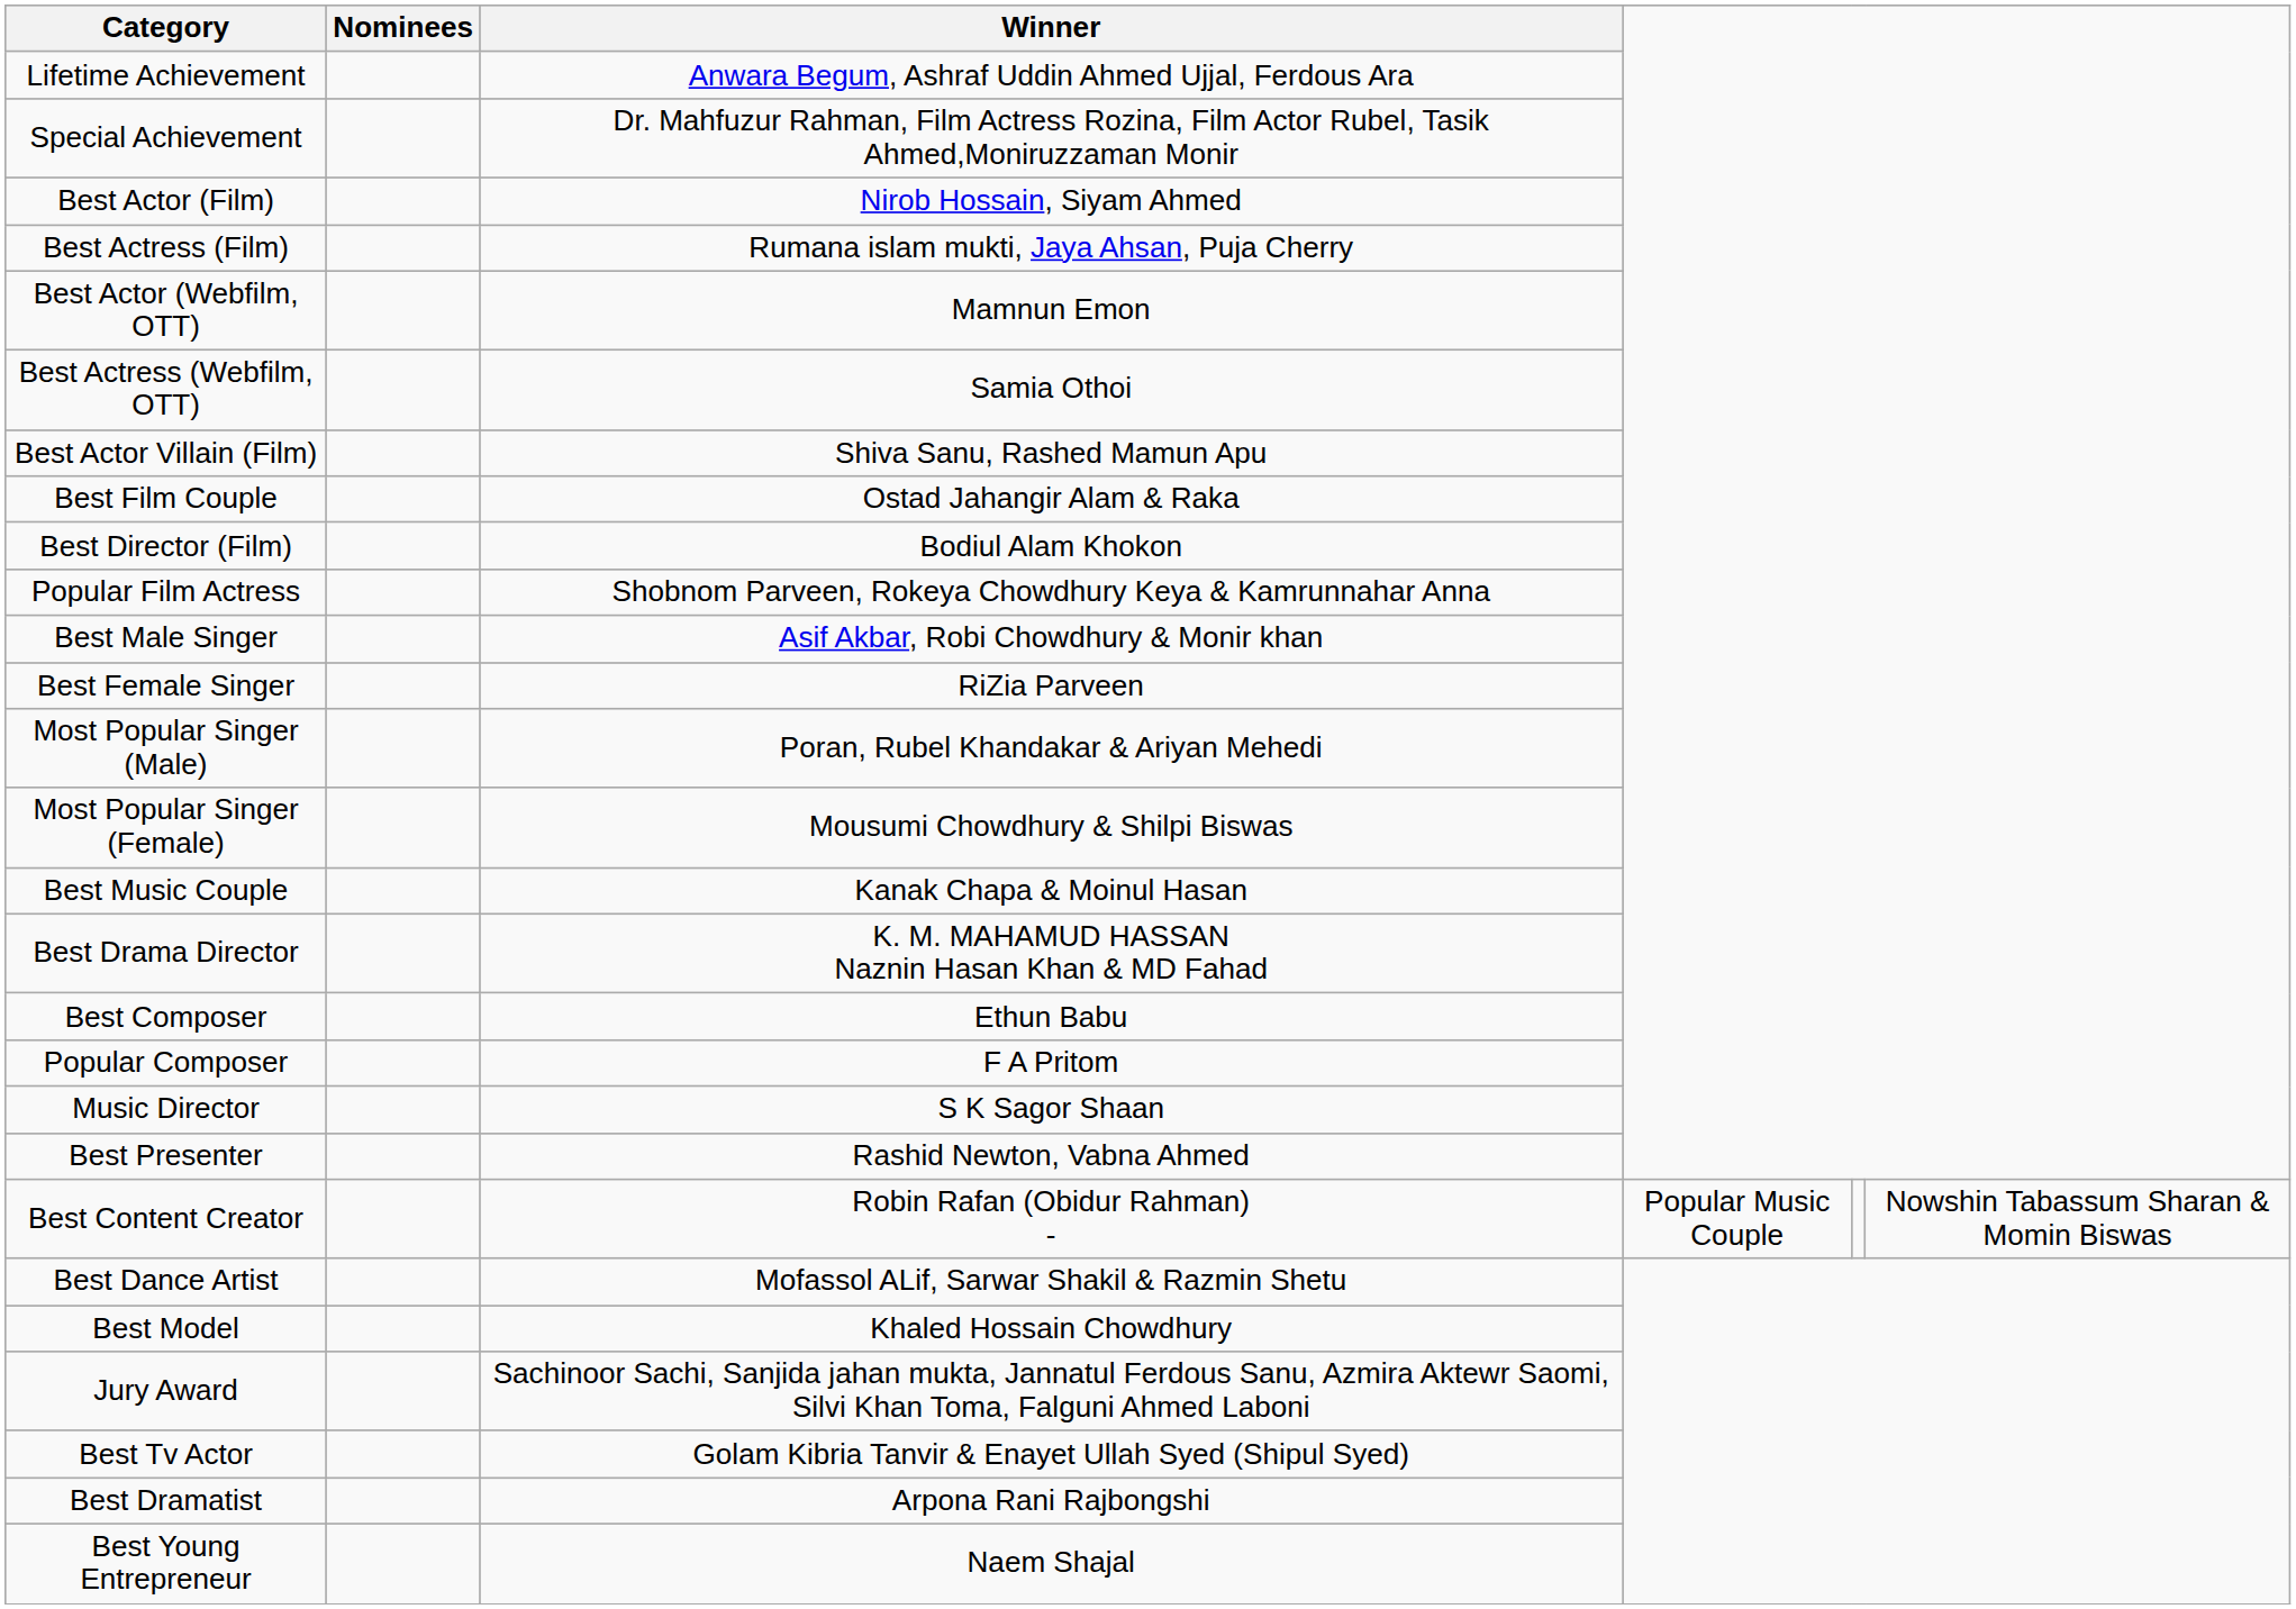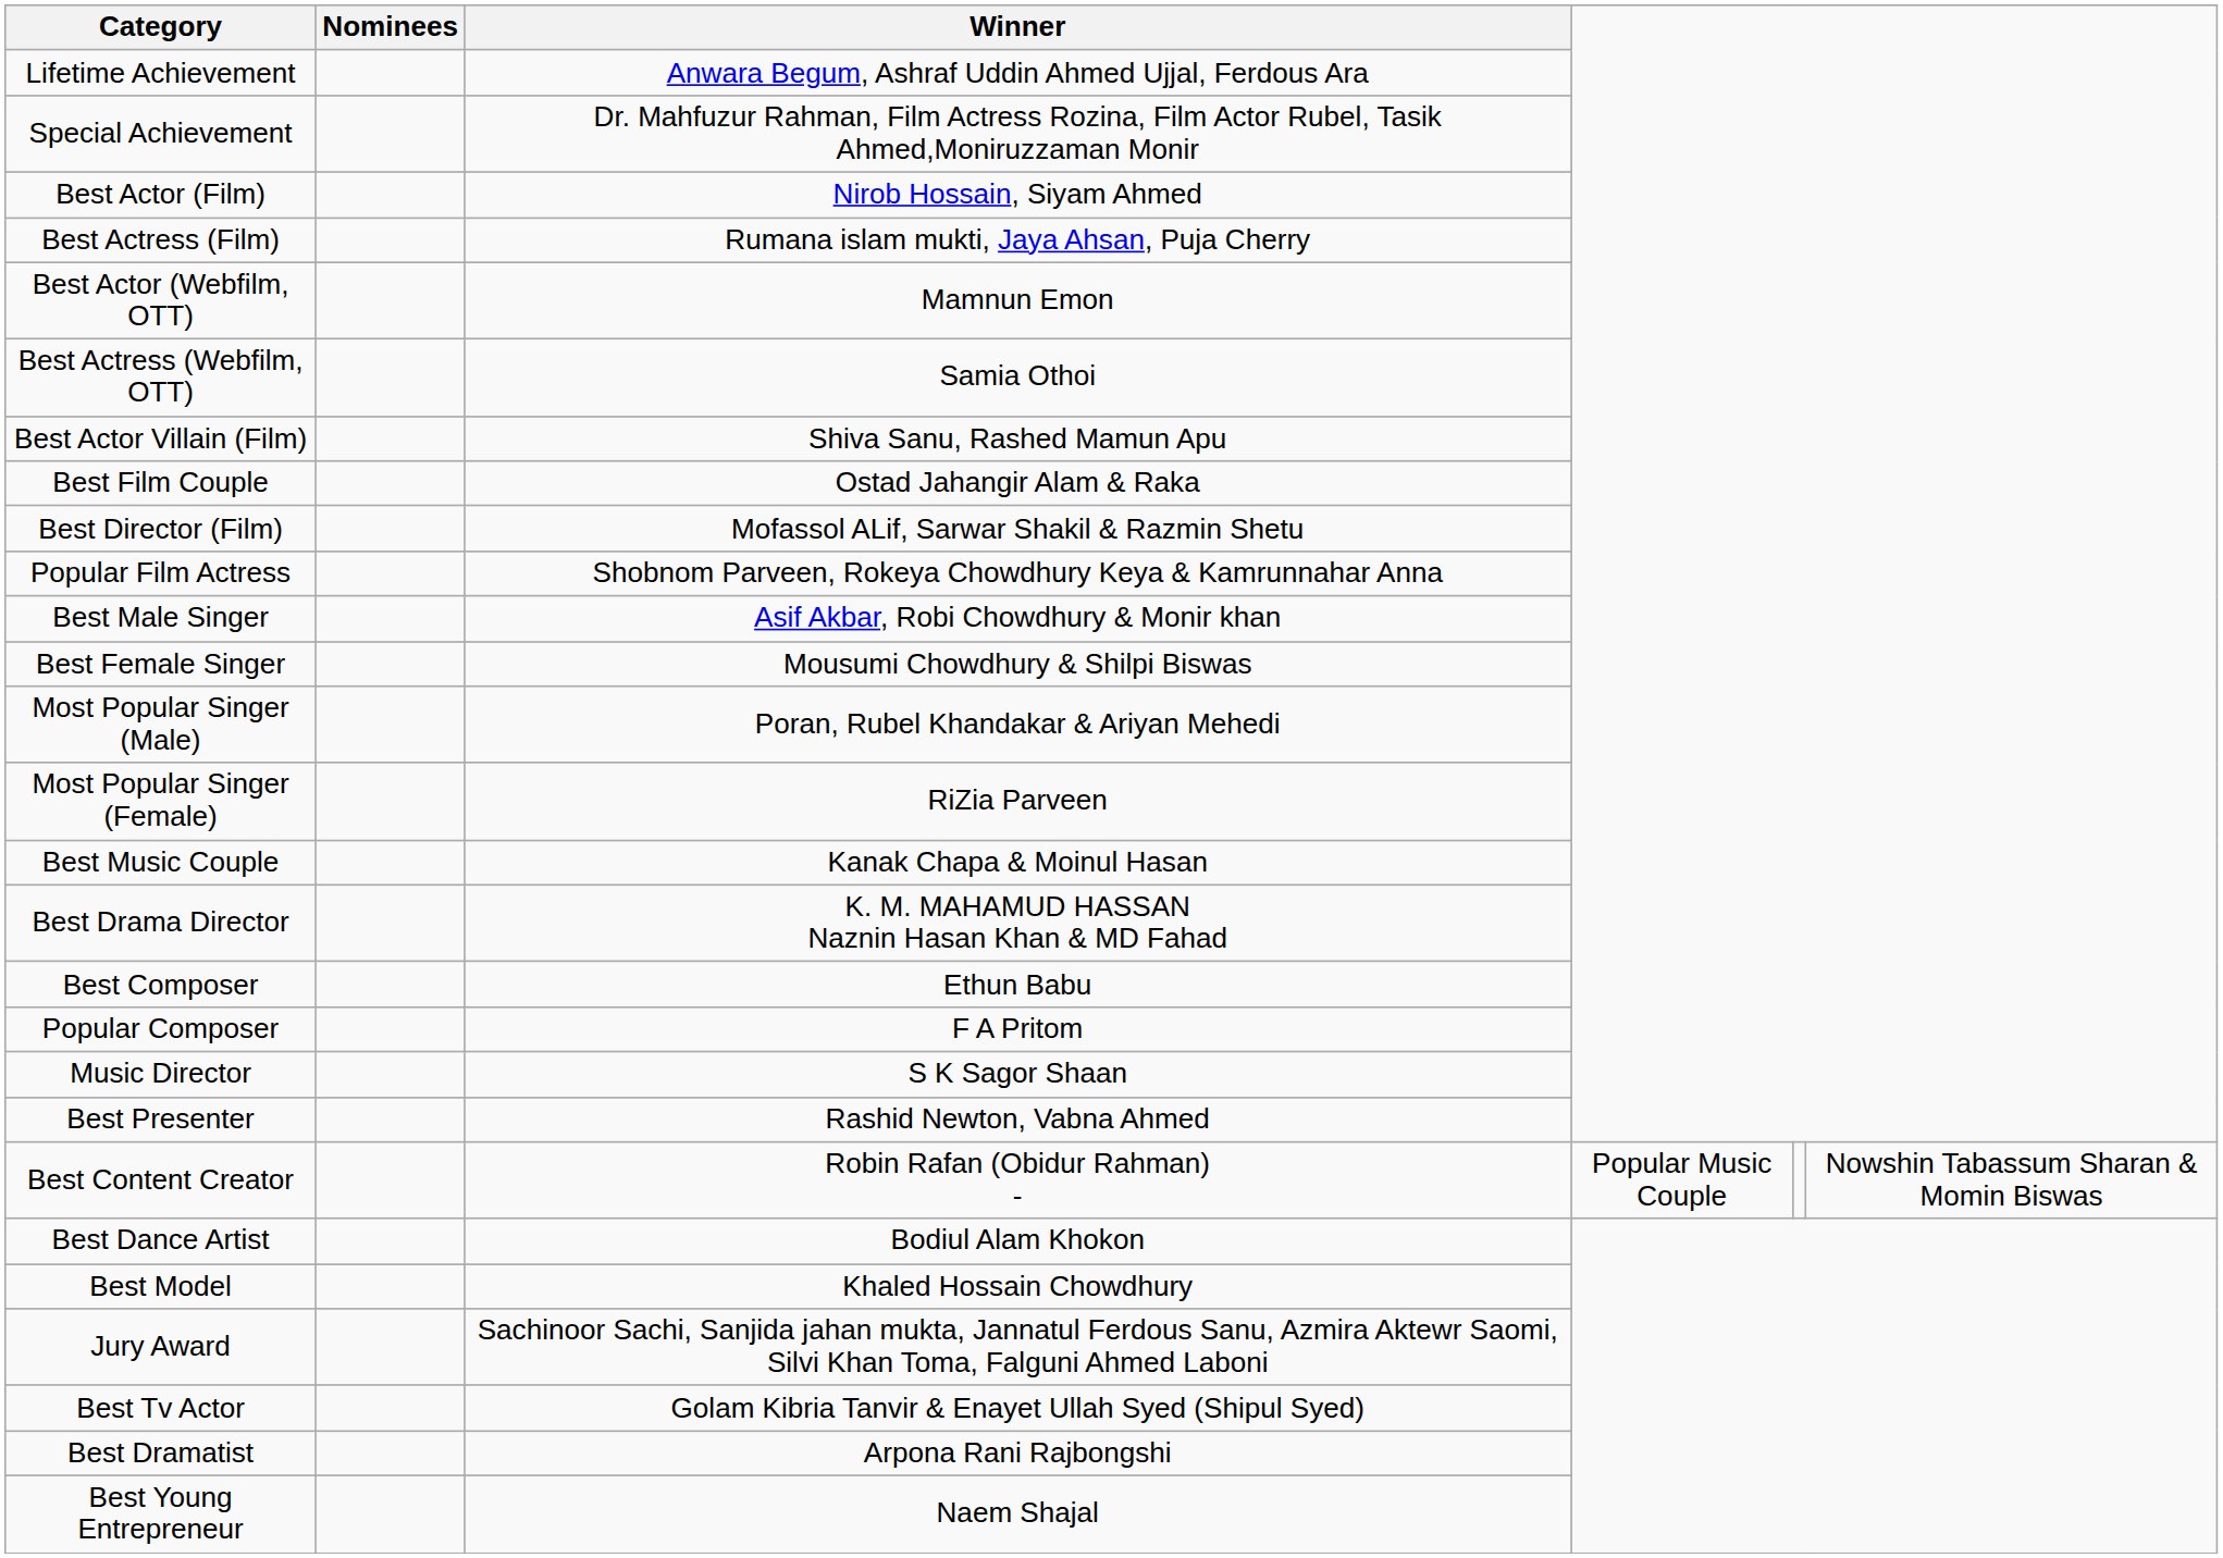Best Director (Film) | Winner: Bodiul Alam Khokon -> Mofassol ALif, Sarwar Shakil & Razmin Shetu
Best Female Singer | Winner: RiZia Parveen -> Mousumi Chowdhury & Shilpi Biswas
Most Popular Singer (Female) | Winner: Mousumi Chowdhury & Shilpi Biswas -> RiZia Parveen
Best Dance Artist | Winner: Mofassol ALif, Sarwar Shakil & Razmin Shetu -> Bodiul Alam Khokon
